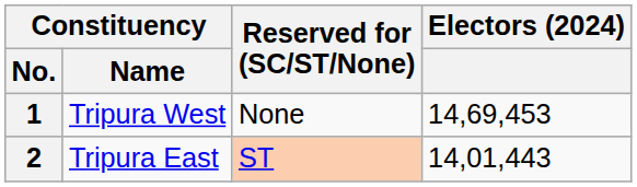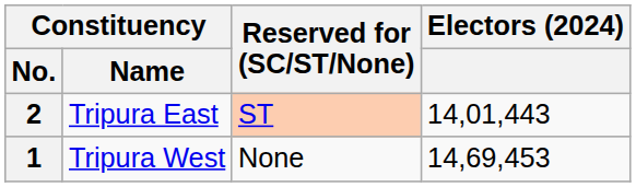rows swapped: 1 <-> 2
